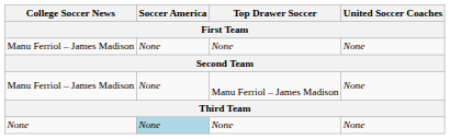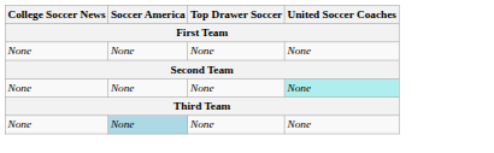row 3 | College Soccer News: Manu Ferriol – James Madison -> None
row 5 | College Soccer News: Manu Ferriol – James Madison -> None
row 5 | Top Drawer Soccer: Manu Ferriol – James Madison -> None
row 5 | United Soccer Coaches: no background -> paleturquoise background
